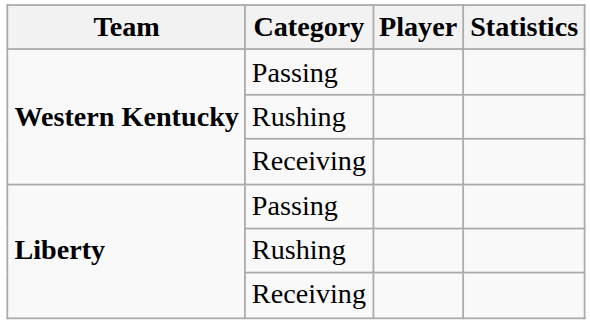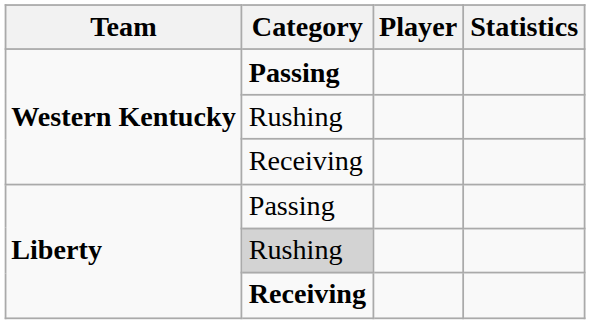Western Kentucky / Passing | Category: normal -> bold
Liberty / Rushing | Category: no background -> lightgrey background
Liberty / Receiving | Category: normal -> bold
